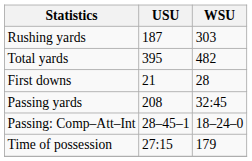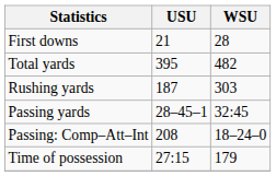rows swapped: First downs <-> Rushing yards
Passing yards | USU: 208 -> 28–45–1
Passing: Comp–Att–Int | USU: 28–45–1 -> 208
